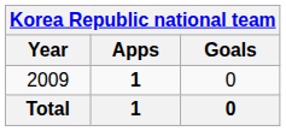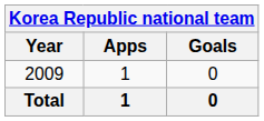2009 | Apps: bold -> normal
